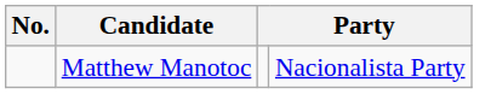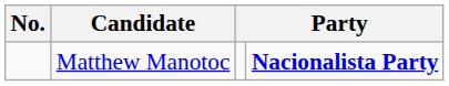Matthew Manotoc | column 4: normal -> bold
